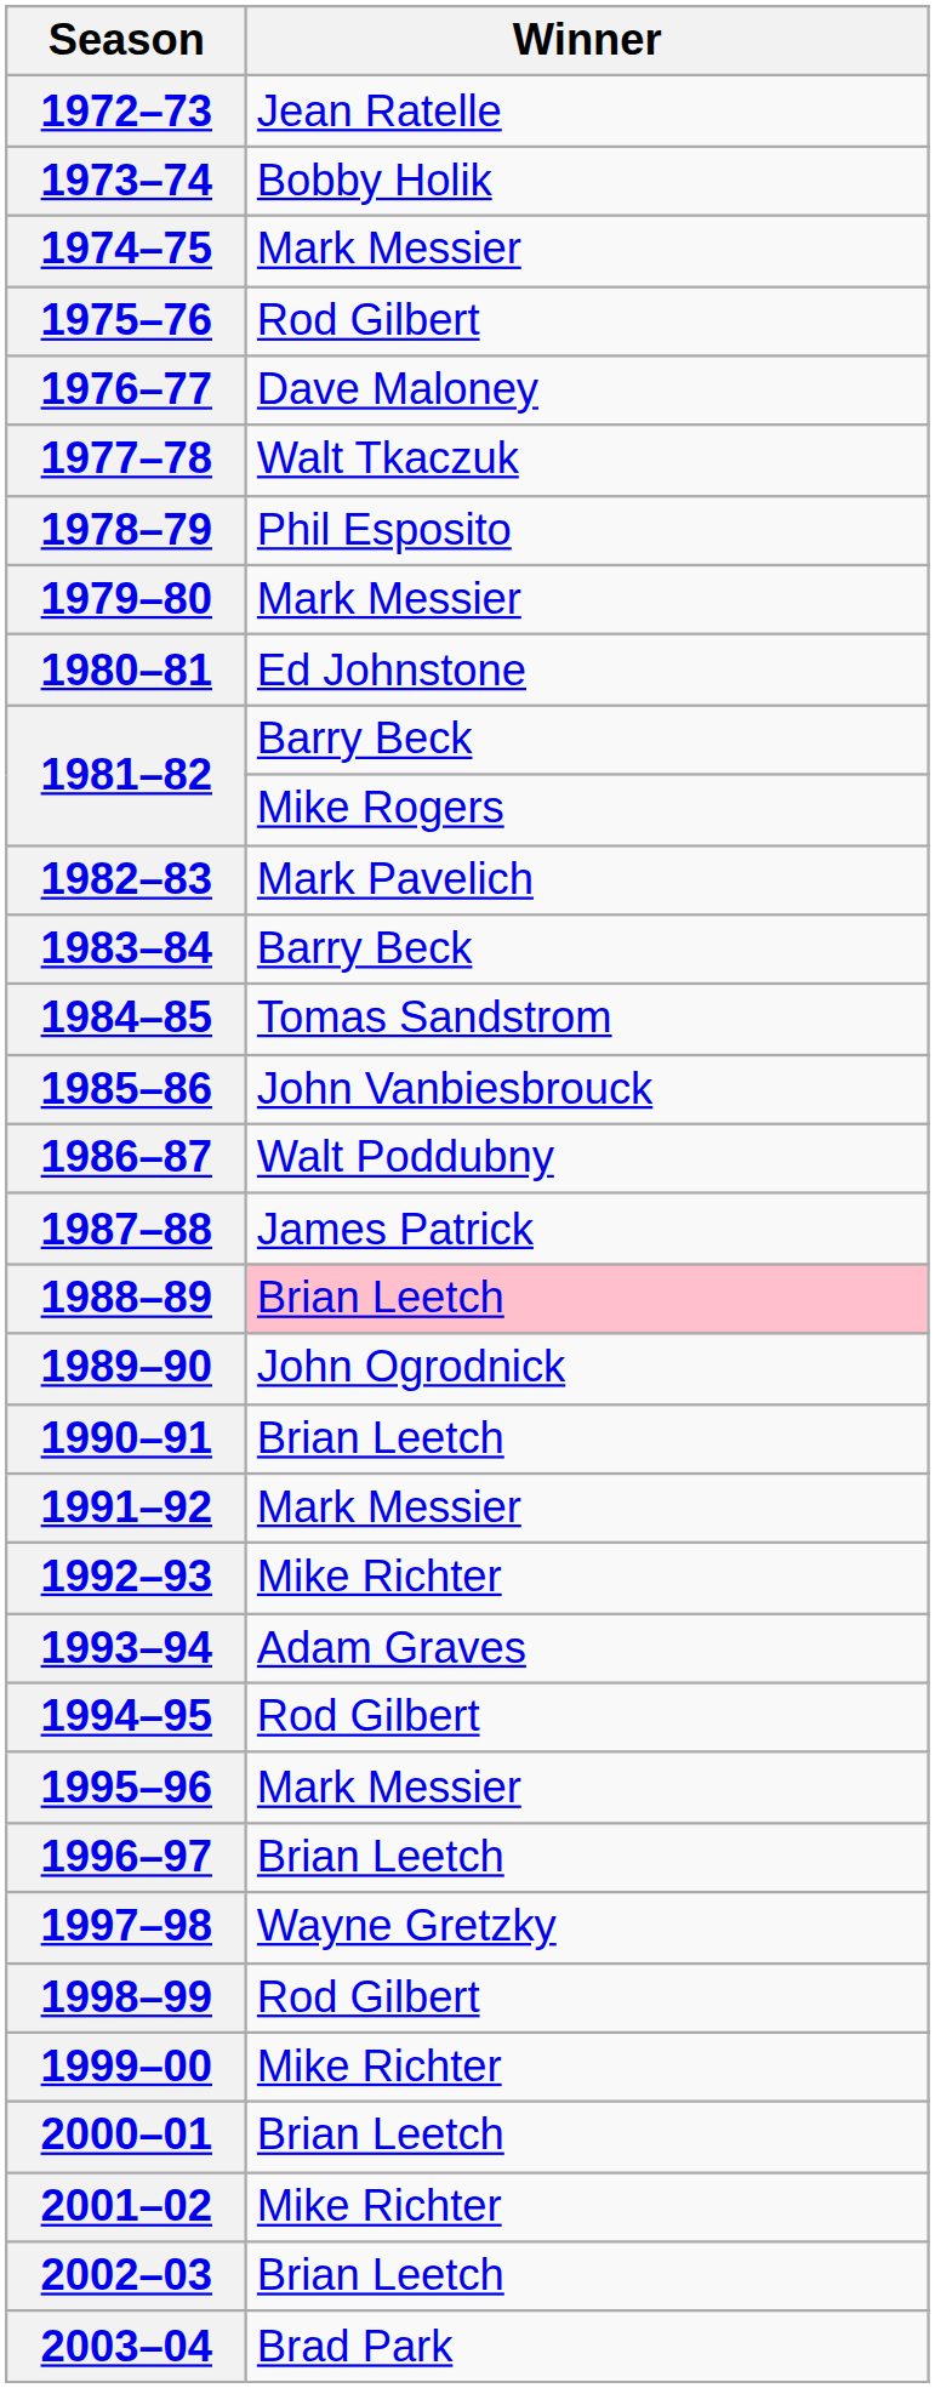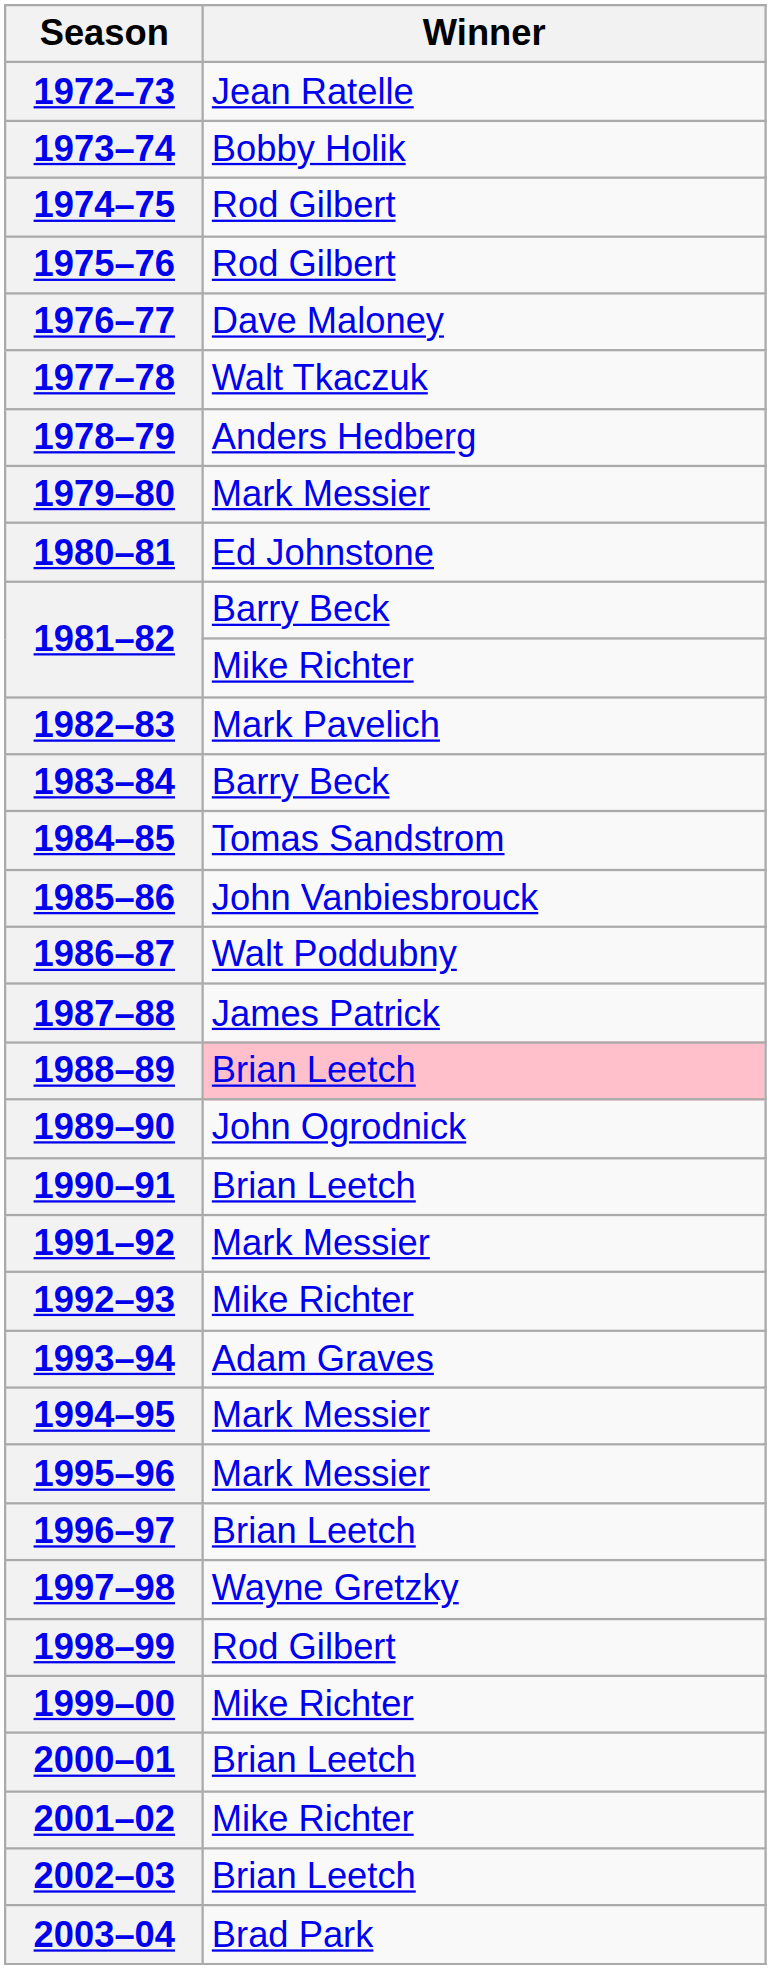row 4 | Winner: Mark Messier -> Rod Gilbert
row 8 | Winner: Phil Esposito -> Anders Hedberg
row 12 | Winner: Mike Rogers -> Mike Richter
row 25 | Winner: Rod Gilbert -> Mark Messier
